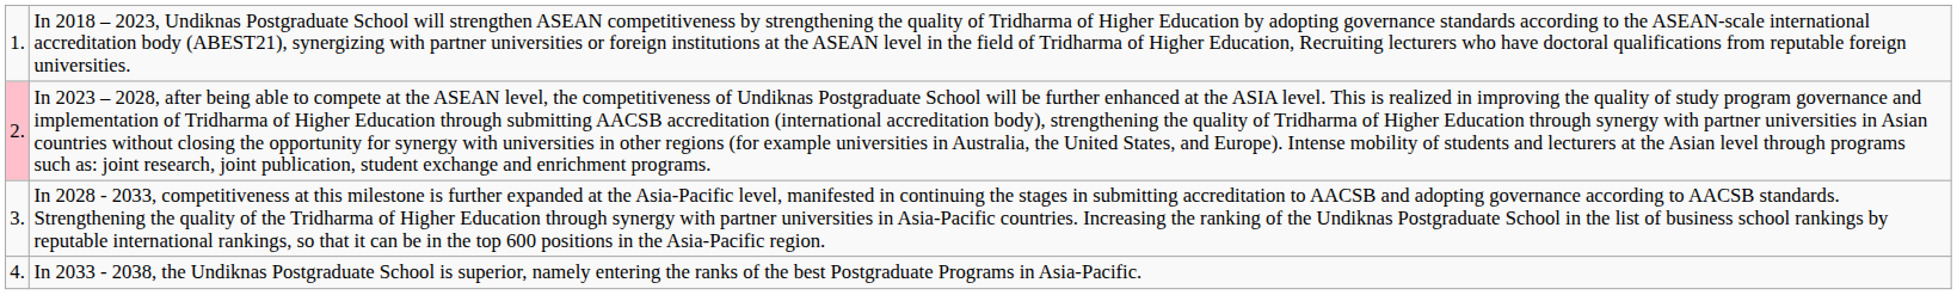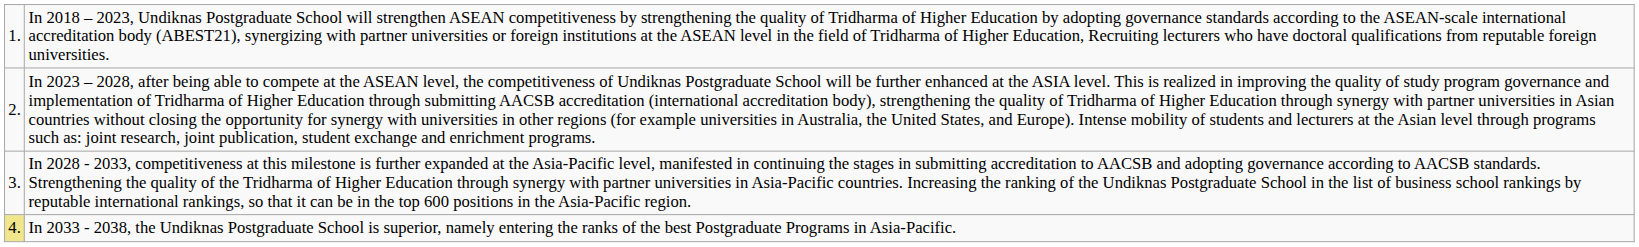row 2 | column 1: pink background -> no background
row 4 | column 1: no background -> khaki background
